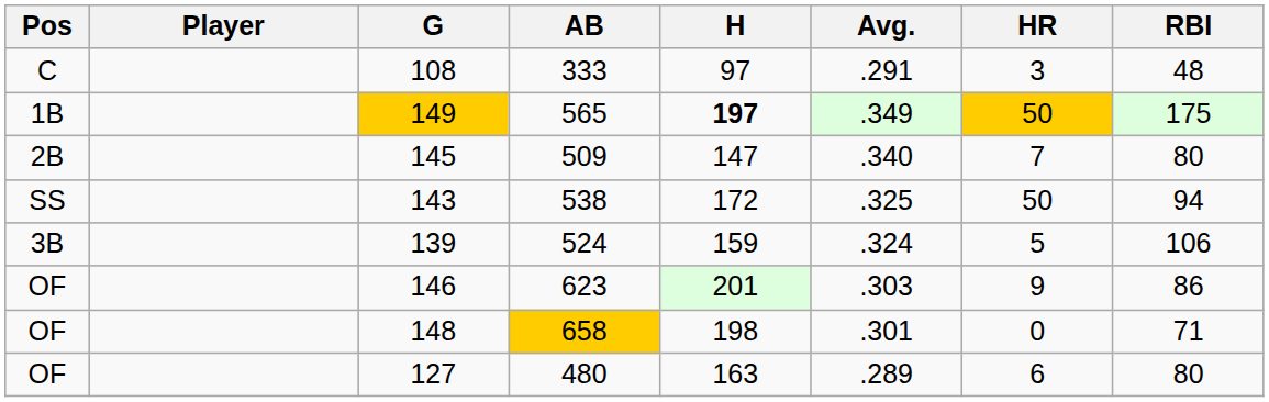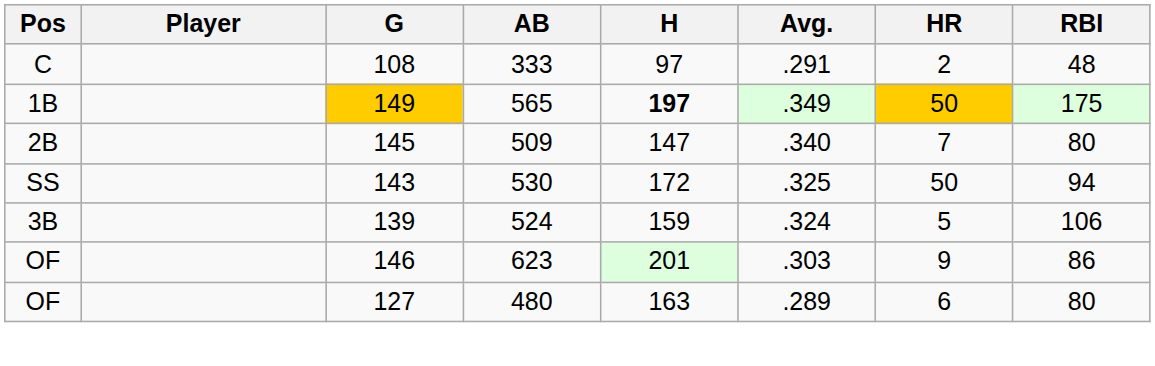108 | HR: 3 -> 2
143 | AB: 538 -> 530
- row: OF | 148 | 658 | 198 | .301 | 0 | 71
